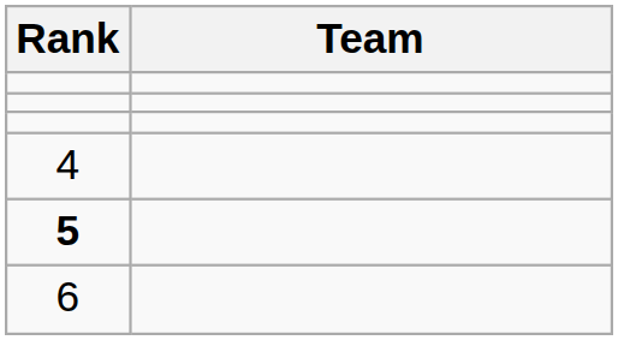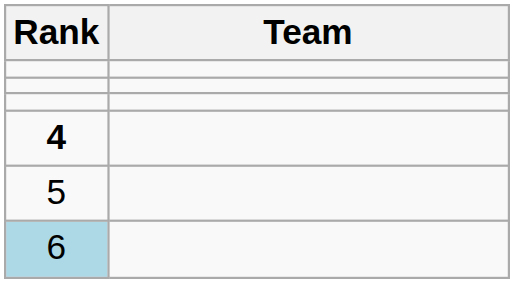row 5 | Rank: normal -> bold
row 6 | Rank: bold -> normal
row 7 | Rank: no background -> lightblue background
